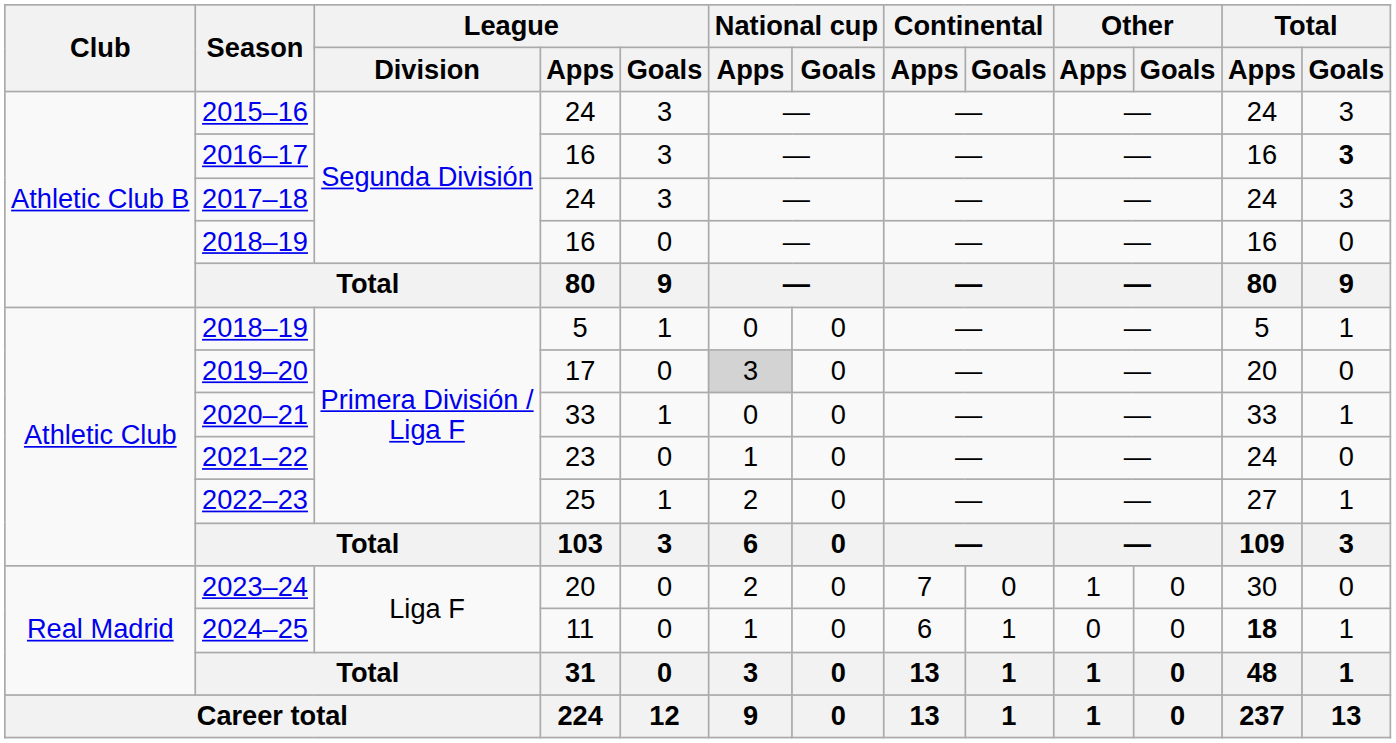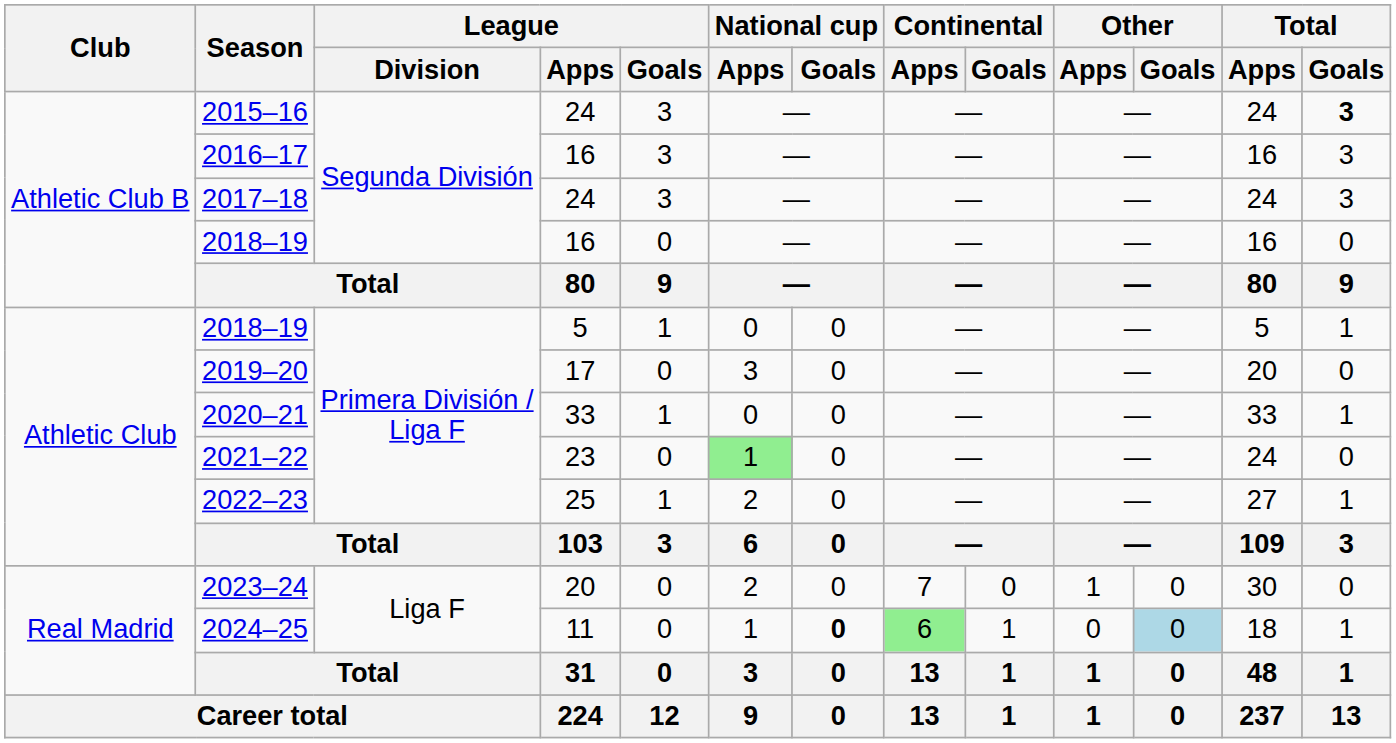2015–16 | Total / Goals: normal -> bold
2016–17 | Total / Goals: bold -> normal
2019–20 | National cup / Apps: lightgrey background -> no background
2021–22 | National cup / Apps: no background -> lightgreen background
2024–25 | National cup / Goals: normal -> bold
2024–25 | Continental / Apps: no background -> lightgreen background
2024–25 | Other / Goals: no background -> lightblue background
2024–25 | Total / Apps: bold -> normal
